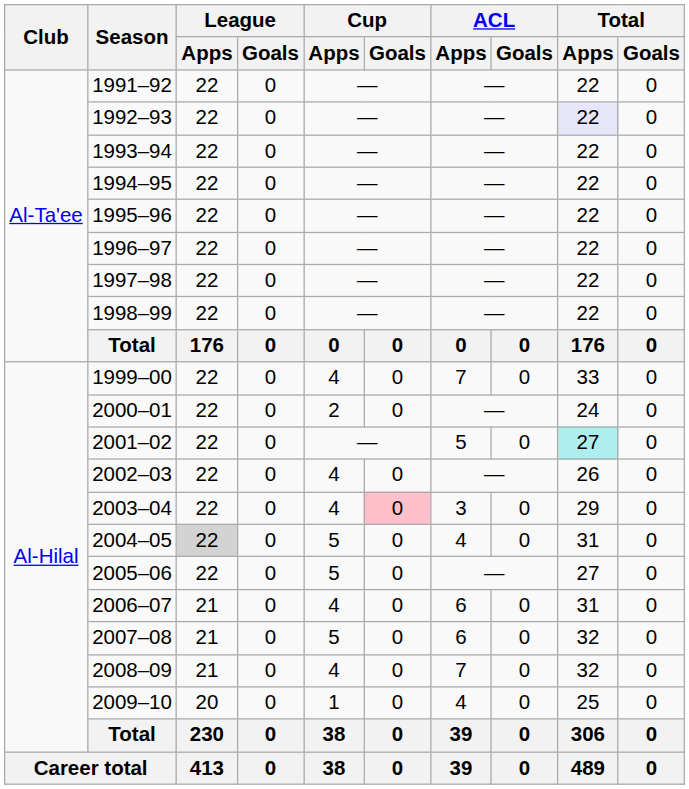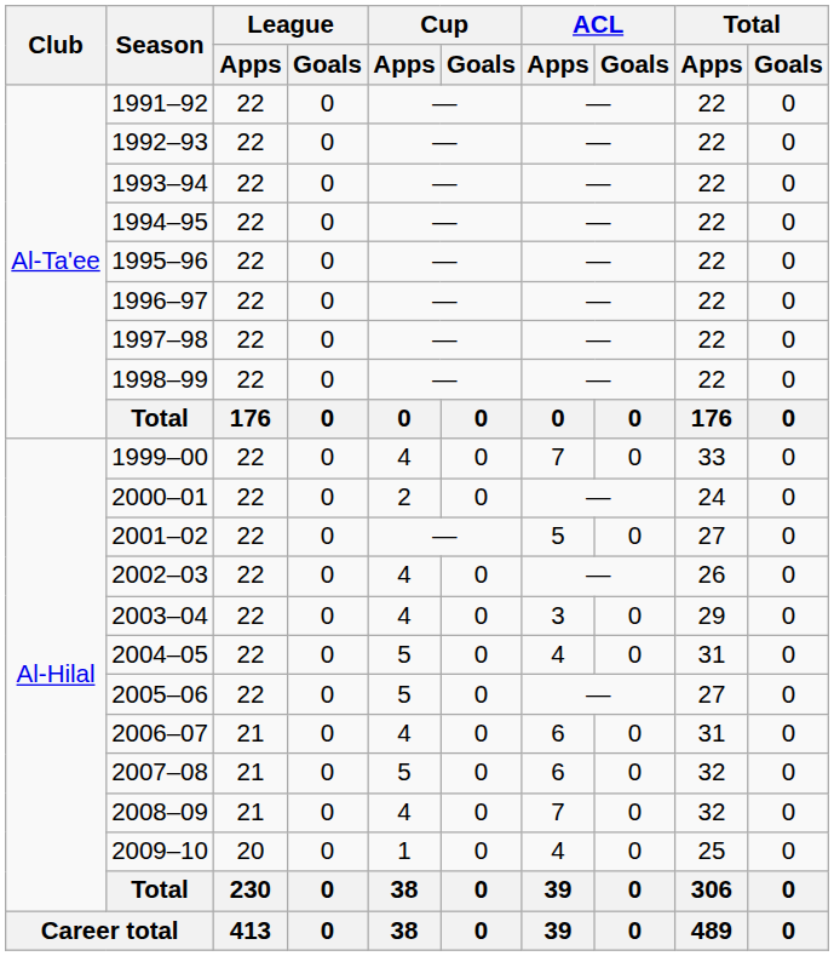1992–93 | Total / Apps: lavender background -> no background
2001–02 | Total / Apps: paleturquoise background -> no background
2003–04 | Cup / Goals: pink background -> no background
2004–05 | League / Apps: lightgrey background -> no background
